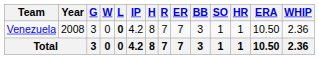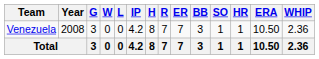Venezuela | L: bold -> normal
